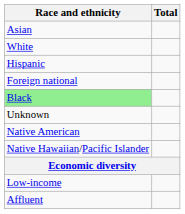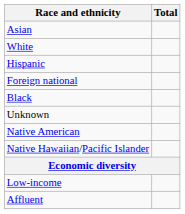Black | Race and ethnicity: lightgreen background -> no background
